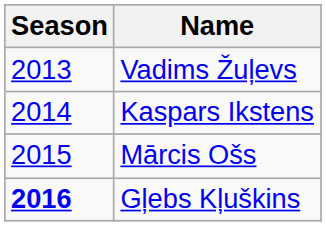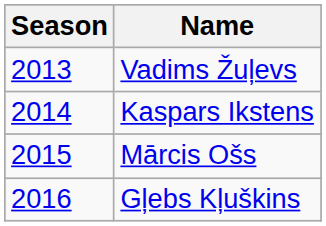Gļebs Kļuškins | Season: bold -> normal
